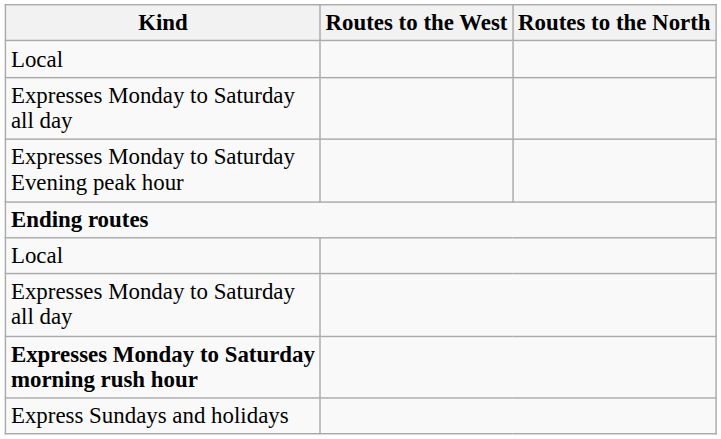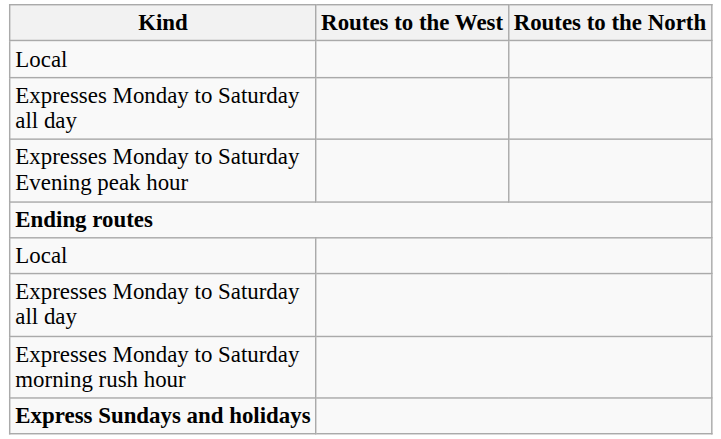Expresses Monday to Saturday morning rush hour | Kind: bold -> normal
Express Sundays and holidays | Kind: normal -> bold
